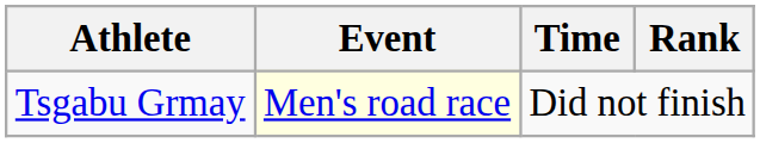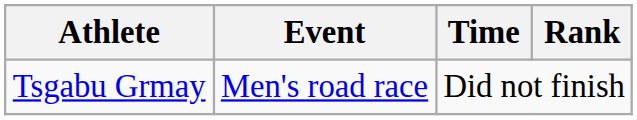Tsgabu Grmay | Event: lightyellow background -> no background
